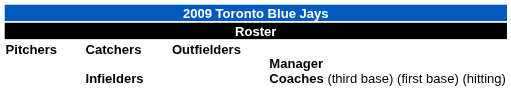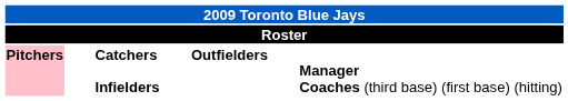Pitchers | column 1: no background -> pink background
